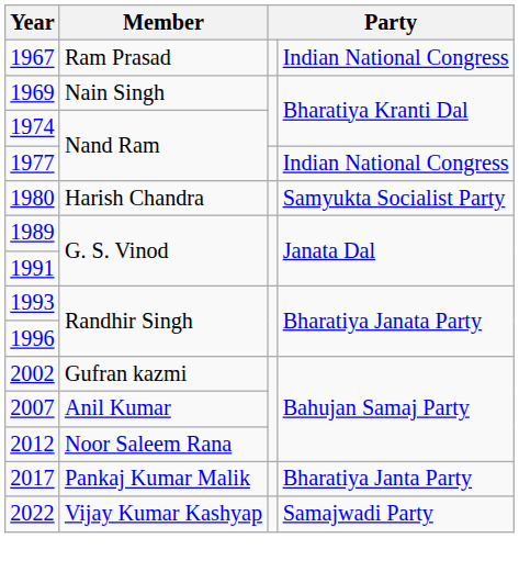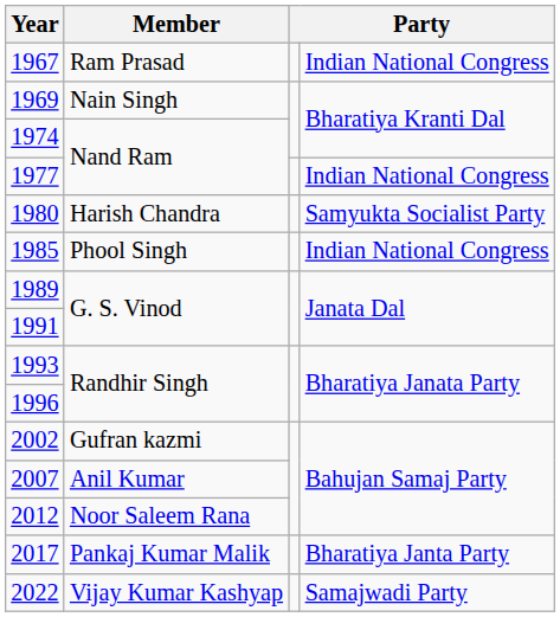+ row: 1985 | Phool Singh | Indian National Congress
